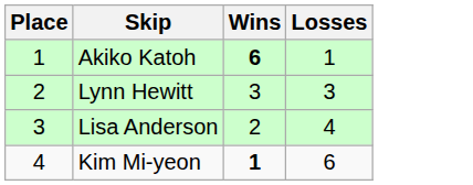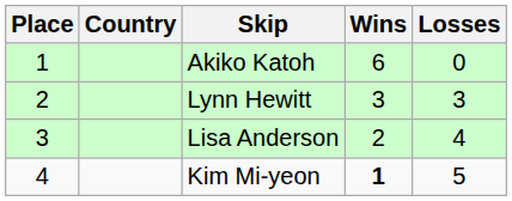+ column: Country
Akiko Katoh | Wins: bold -> normal
Akiko Katoh | Losses: 1 -> 0
Kim Mi-yeon | Losses: 6 -> 5
